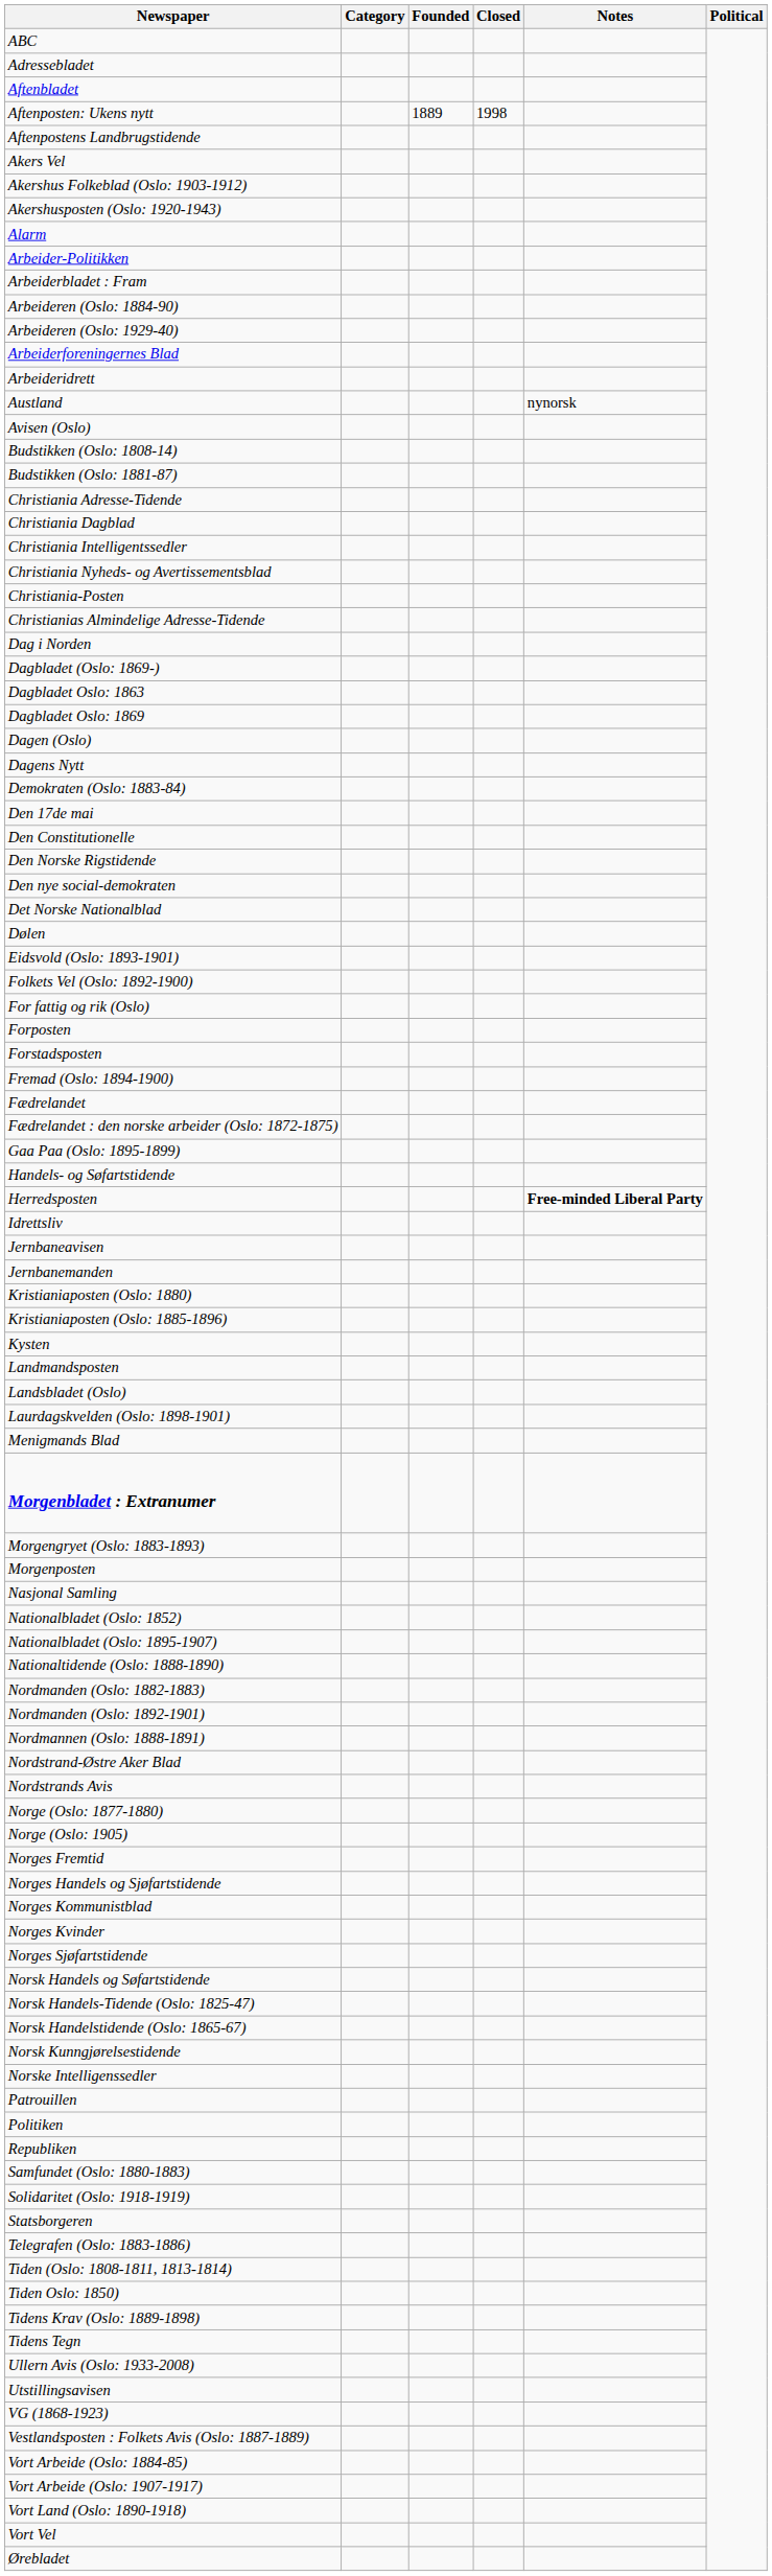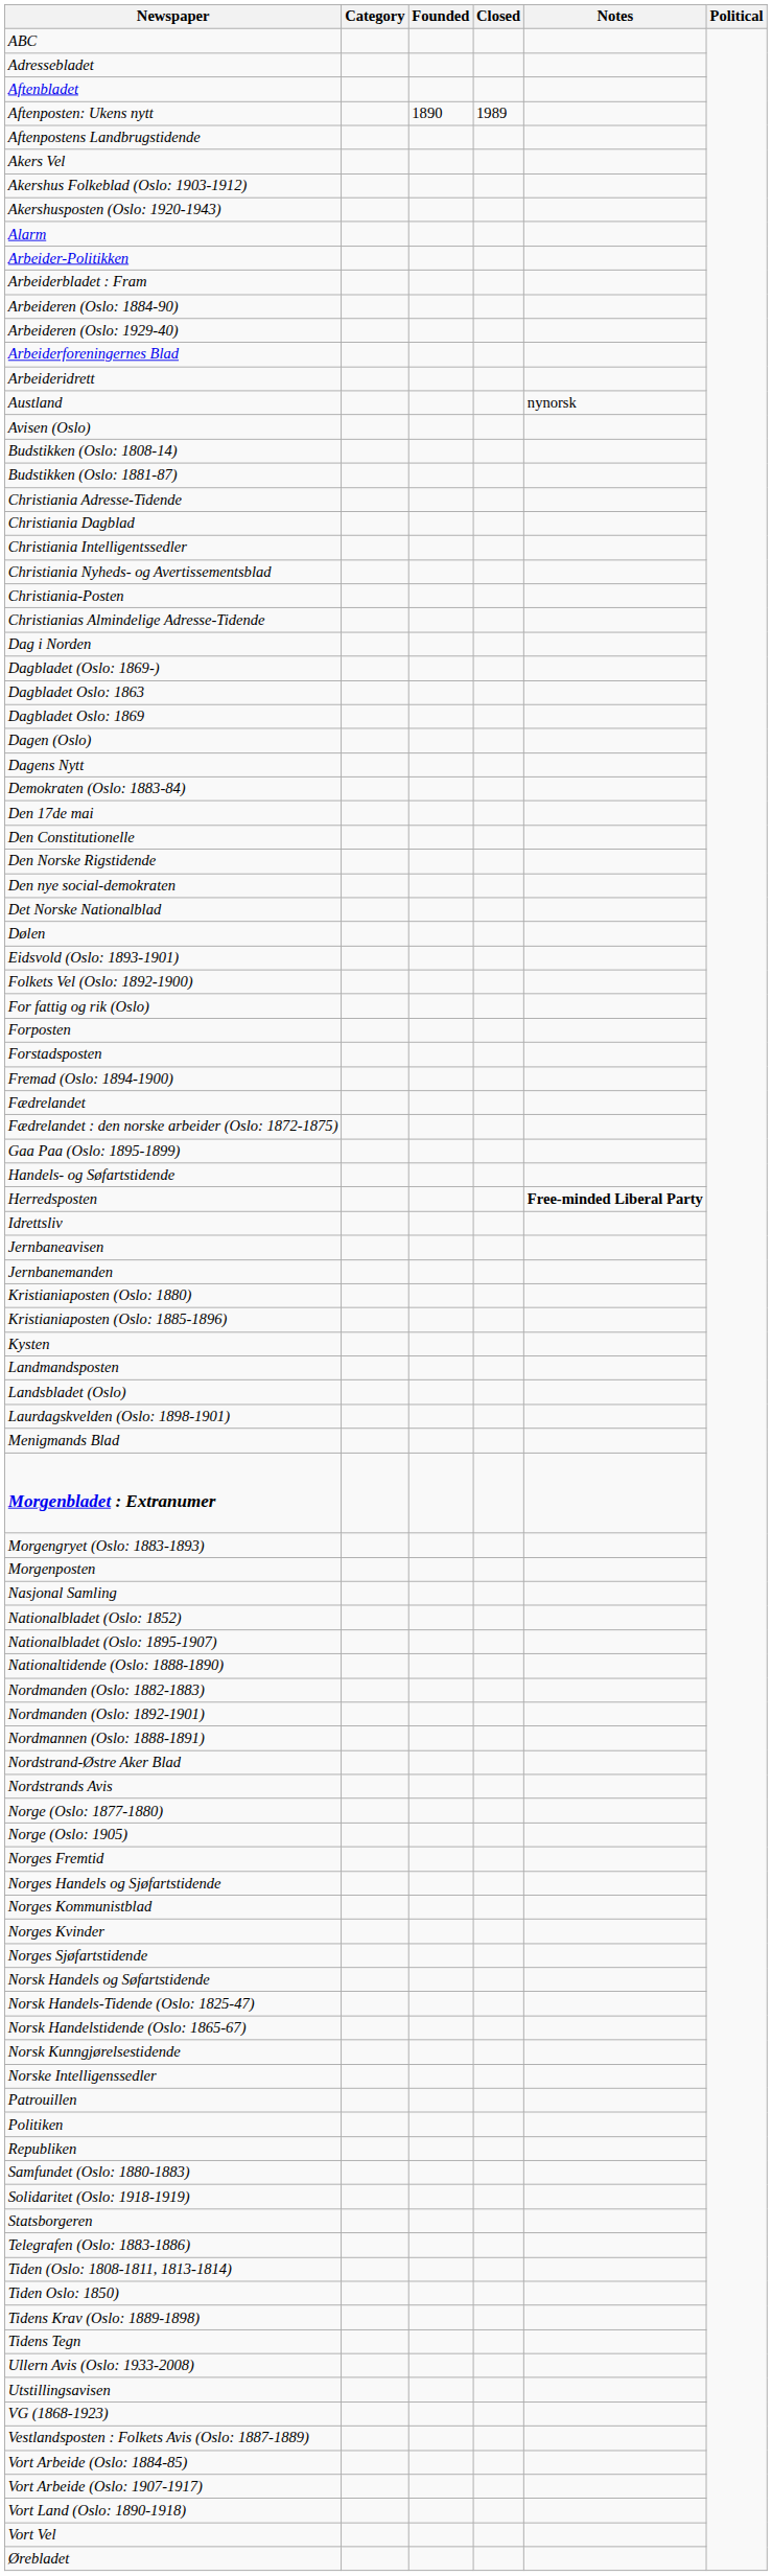Aftenposten: Ukens nytt | Founded: 1889 -> 1890
Aftenposten: Ukens nytt | Closed: 1998 -> 1989
